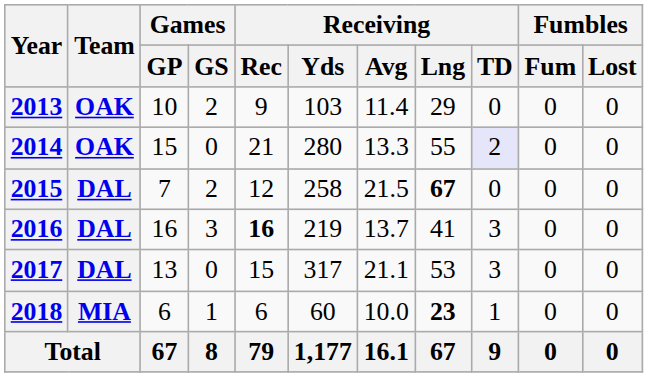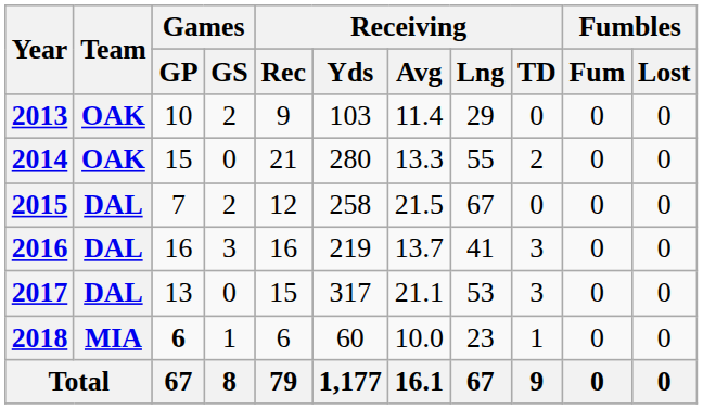2014 | Receiving / TD: lavender background -> no background
2015 | Receiving / Lng: bold -> normal
2016 | Receiving / Rec: bold -> normal
2018 | Games / GP: normal -> bold
2018 | Receiving / Lng: bold -> normal
